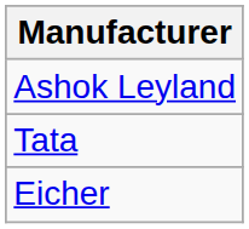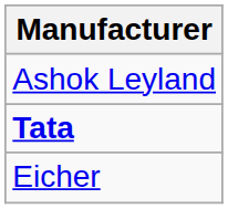row 3 | column 1: normal -> bold
